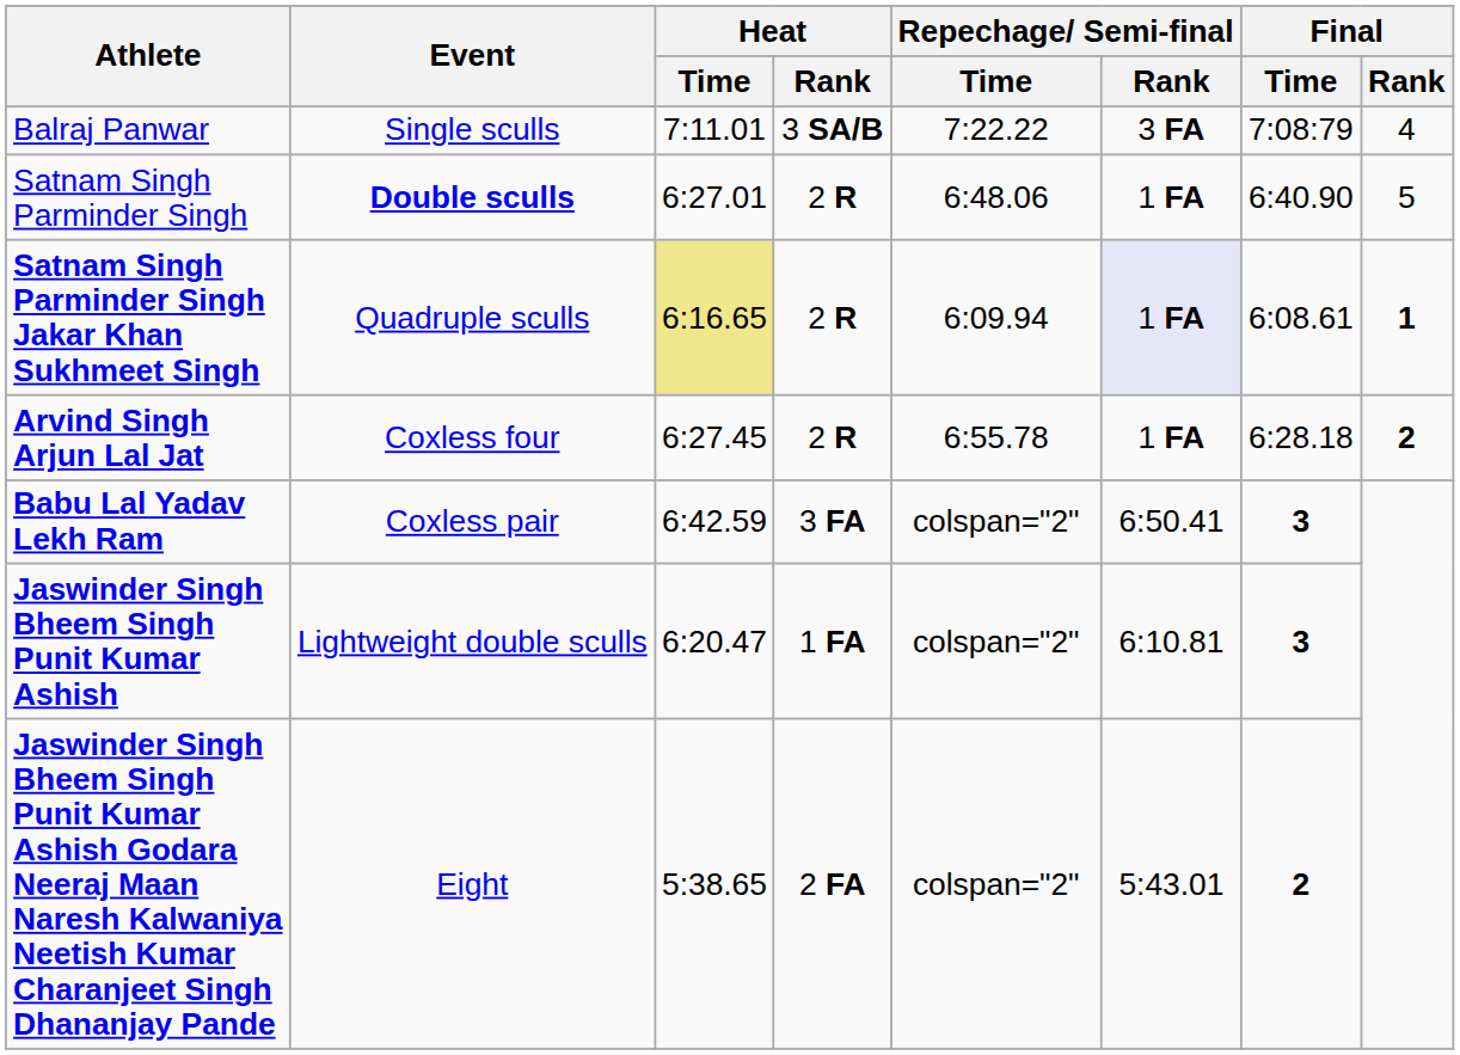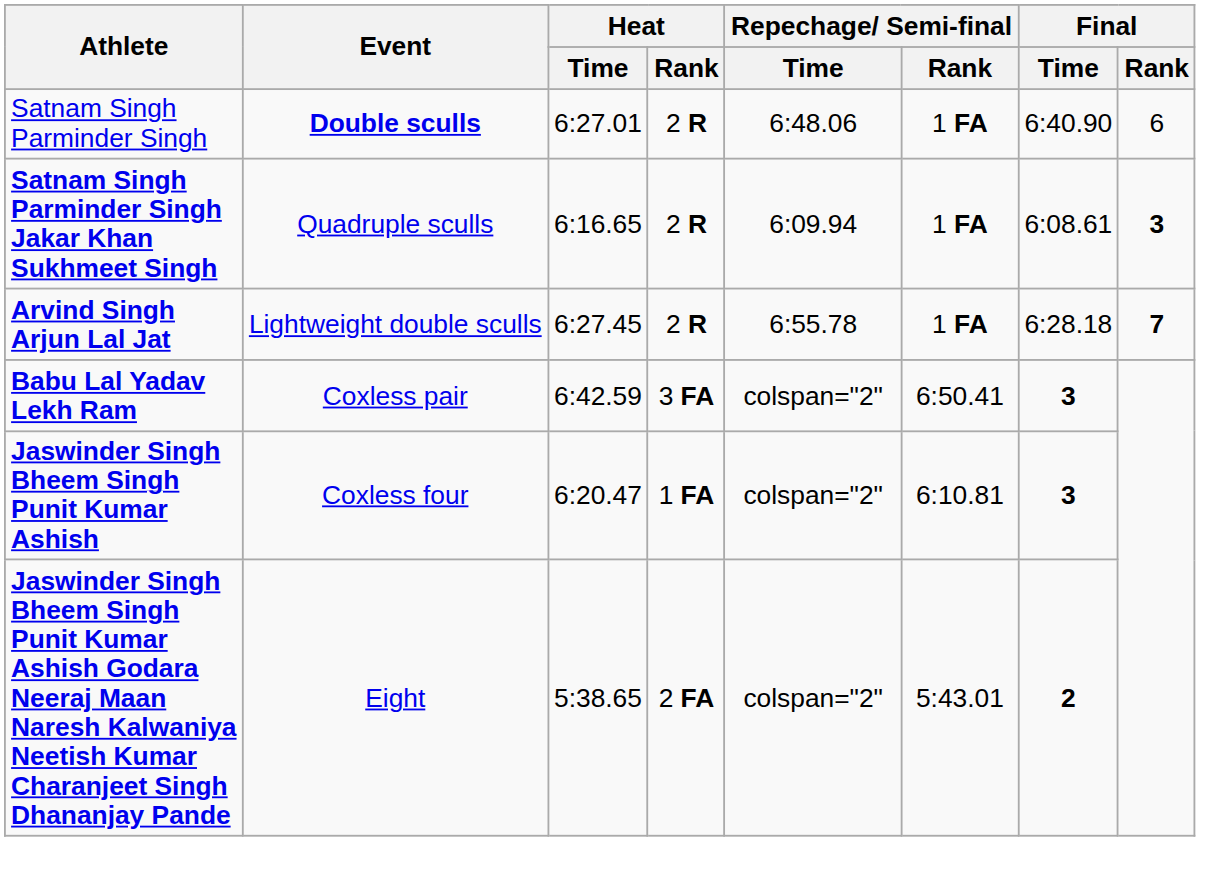- row: Balraj Panwar | Single sculls | 7:11.01 | 3 SA/B | 7:22.22 | 3 FA | 7:08:79 | 4
Satnam Singh Parminder Singh | Final / Rank: 5 -> 6
Satnam Singh Parminder Singh Jakar Khan Sukhmeet Singh | Heat / Time: khaki background -> no background
Satnam Singh Parminder Singh Jakar Khan Sukhmeet Singh | Repechage/ Semi-final / Rank: lavender background -> no background
Satnam Singh Parminder Singh Jakar Khan Sukhmeet Singh | Final / Rank: 1 -> 3
Arvind Singh Arjun Lal Jat | Event: Coxless four -> Lightweight double sculls
Arvind Singh Arjun Lal Jat | Final / Rank: 2 -> 7
Jaswinder Singh Bheem Singh Punit Kumar Ashish | Event: Lightweight double sculls -> Coxless four
